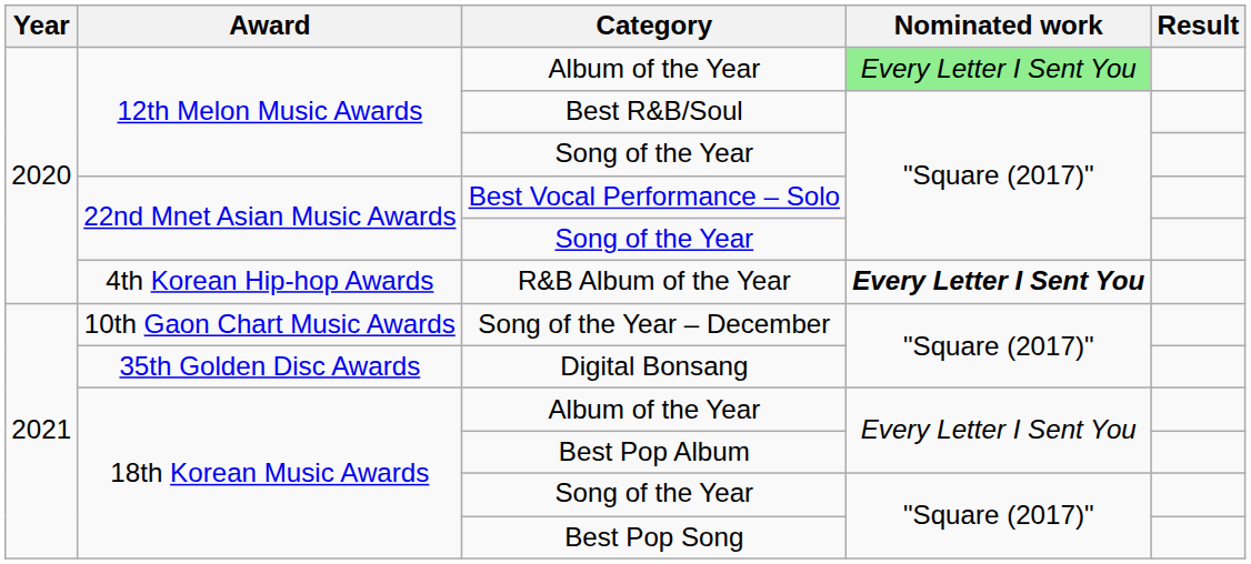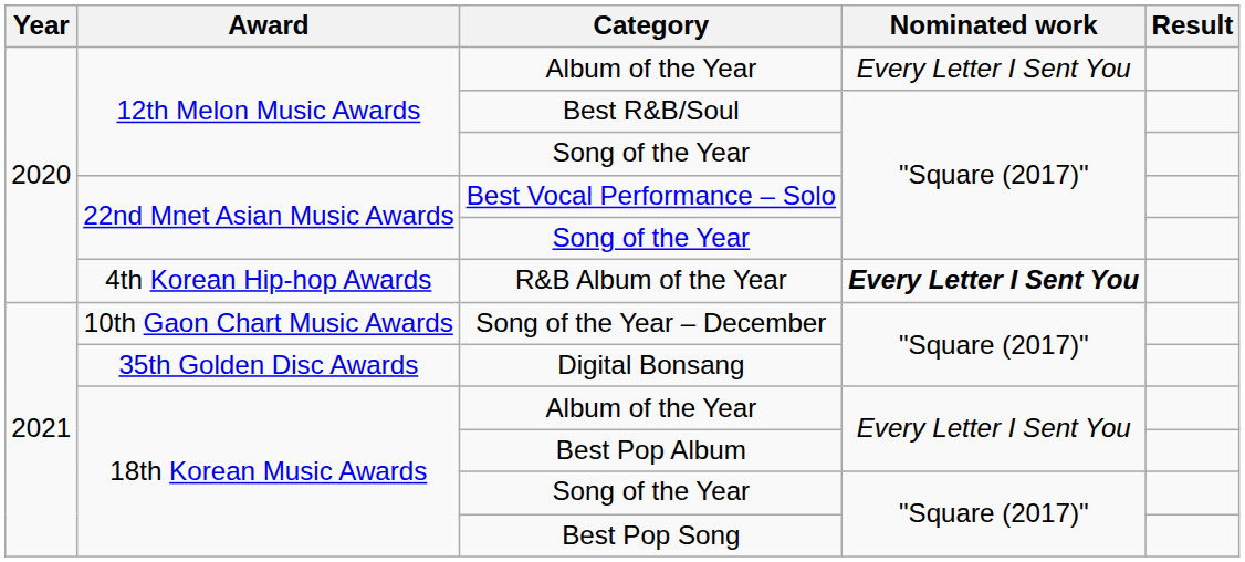12th Melon Music Awards / Album of the Year | Nominated work: lightgreen background -> no background
